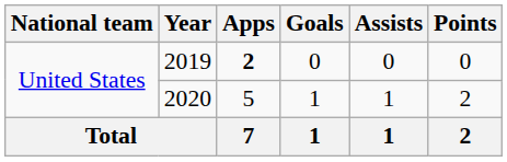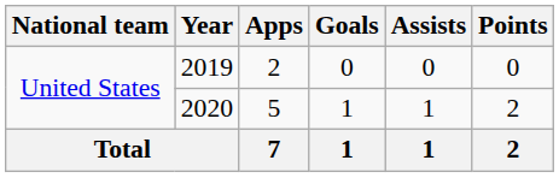2019 | Apps: bold -> normal
